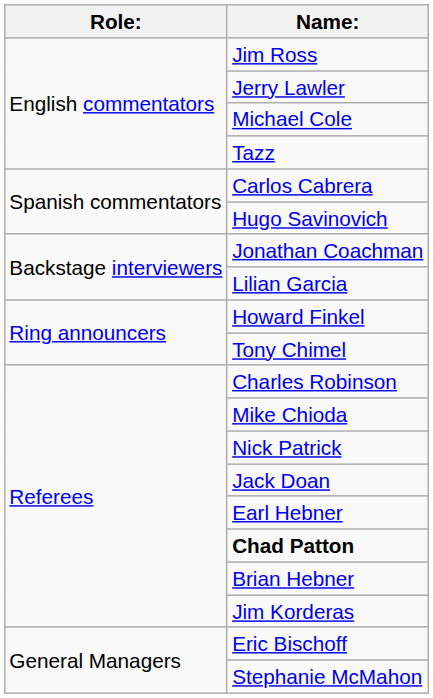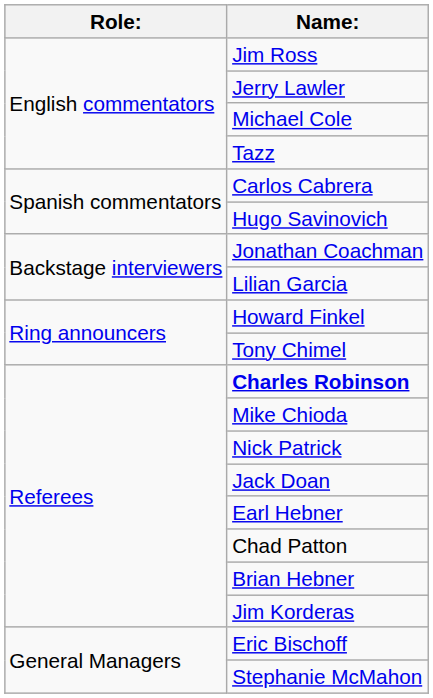Charles Robinson | Name:: normal -> bold
Chad Patton | Name:: bold -> normal
